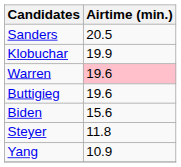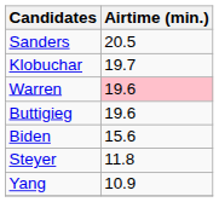Klobuchar | Airtime (min.): 19.9 -> 19.7
